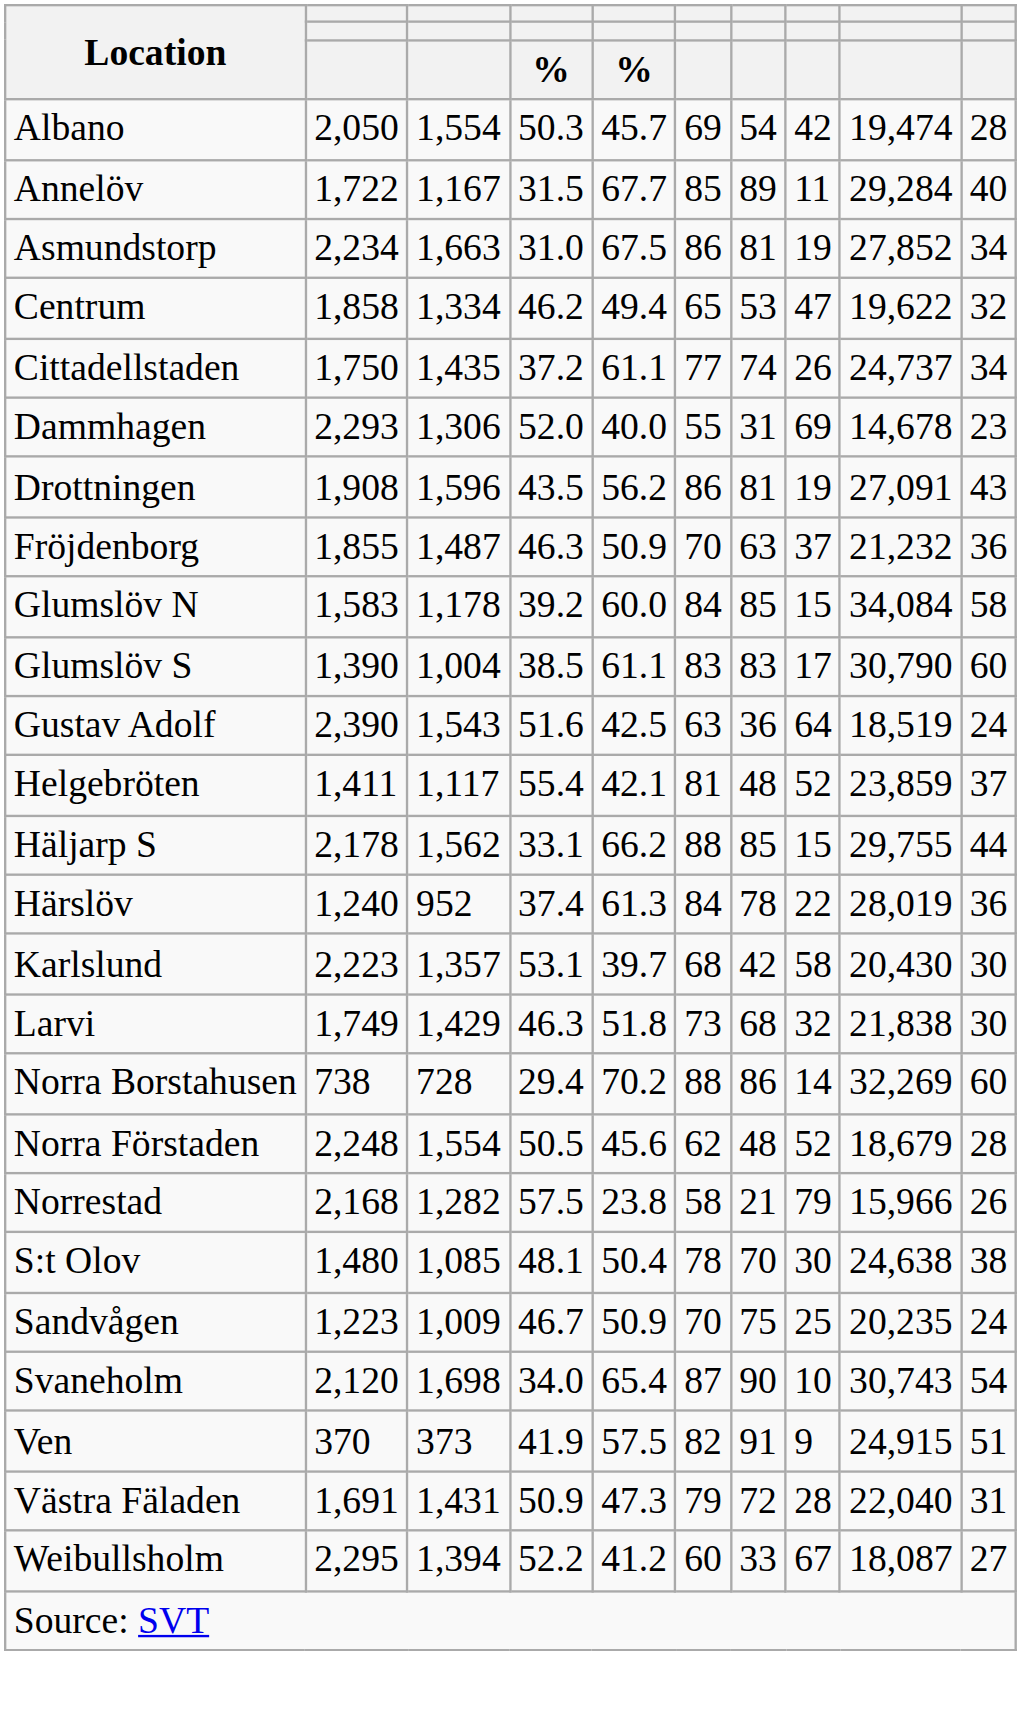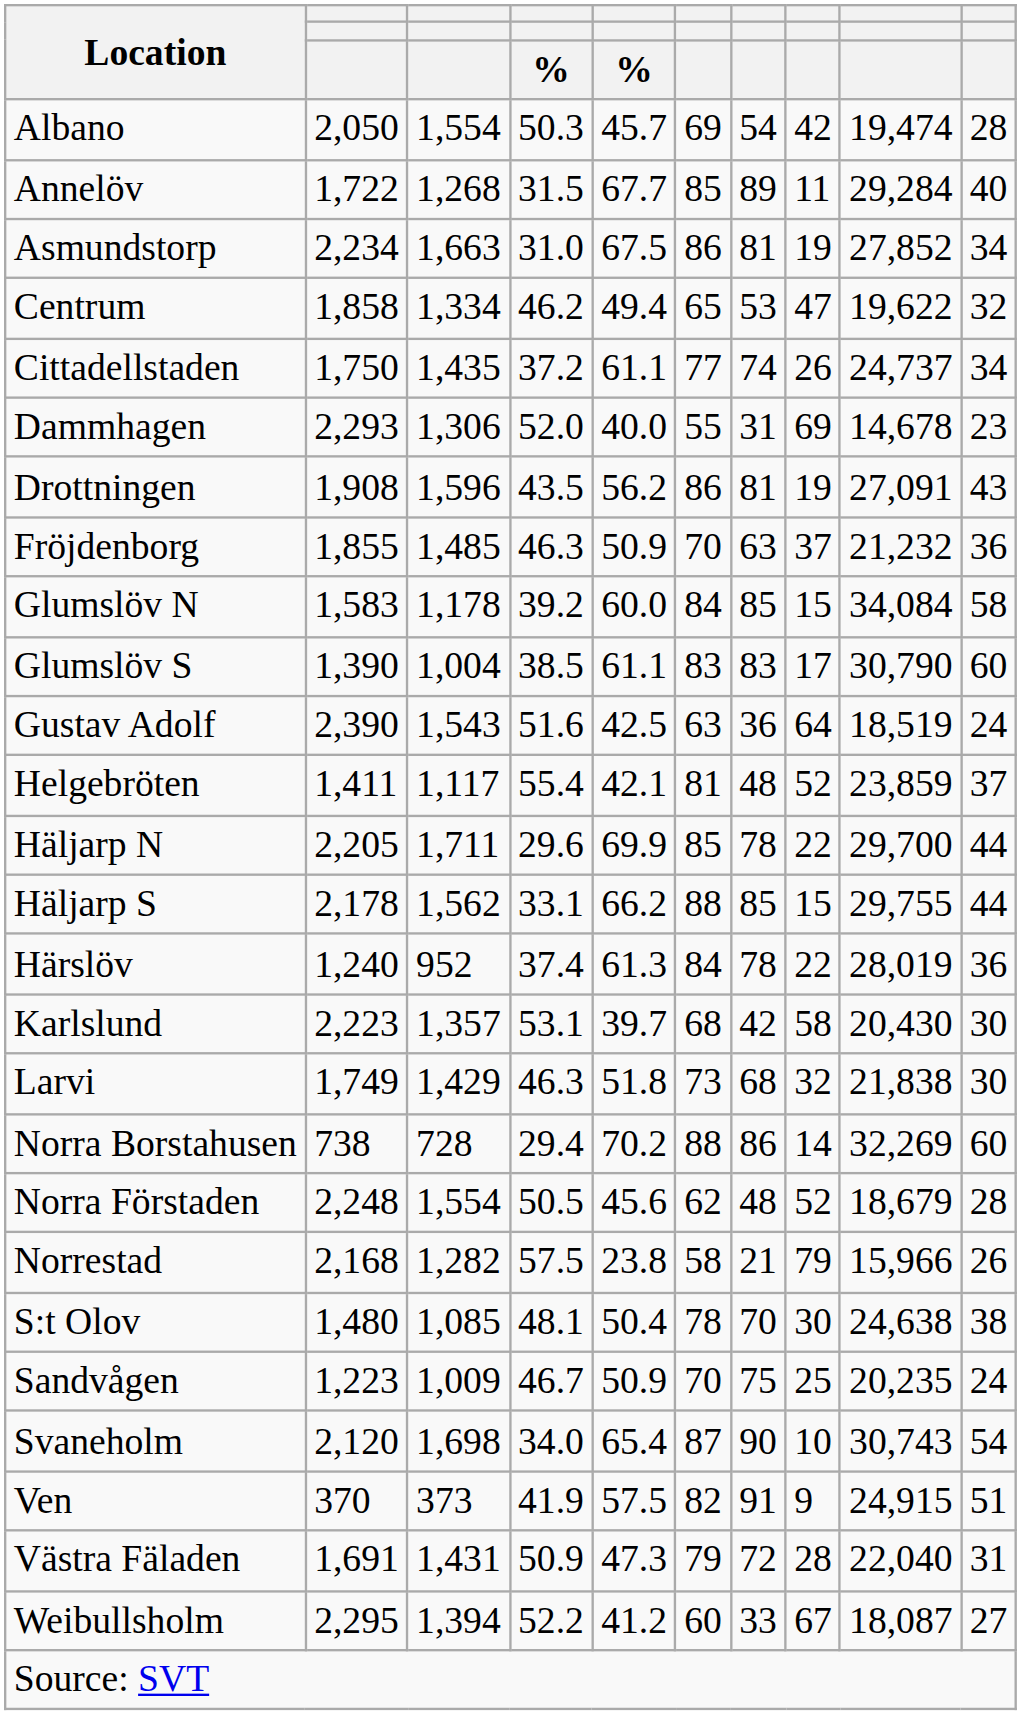Annelöv | column 3: 1,167 -> 1,268
Fröjdenborg | column 3: 1,487 -> 1,485
+ row: Häljarp N | 2,205 | 1,711 | 29.6 | 69.9 | 85 | 78 | 22 | 29,700 | 44
